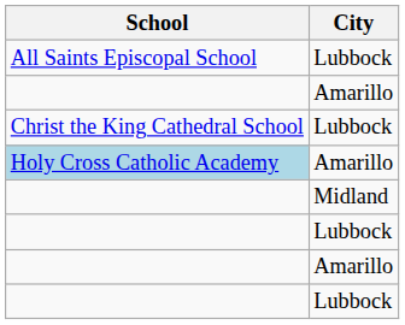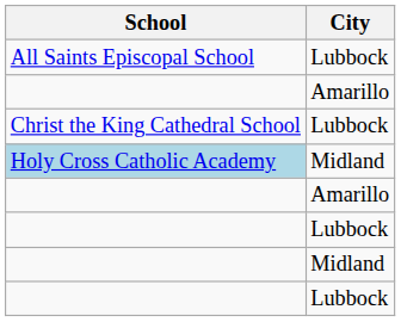row 5 | City: Amarillo -> Midland
row 6 | City: Midland -> Amarillo
row 8 | City: Amarillo -> Midland
